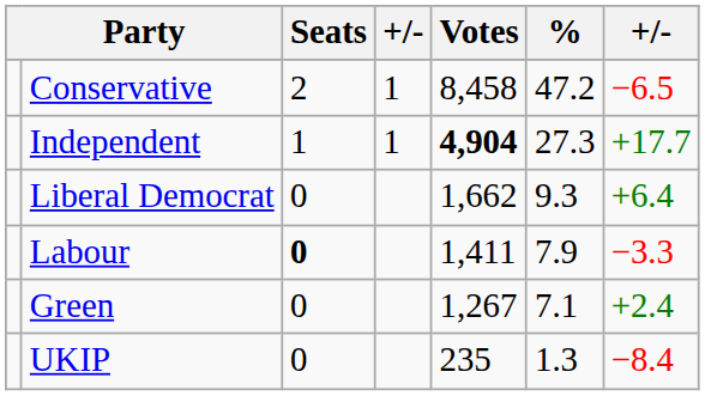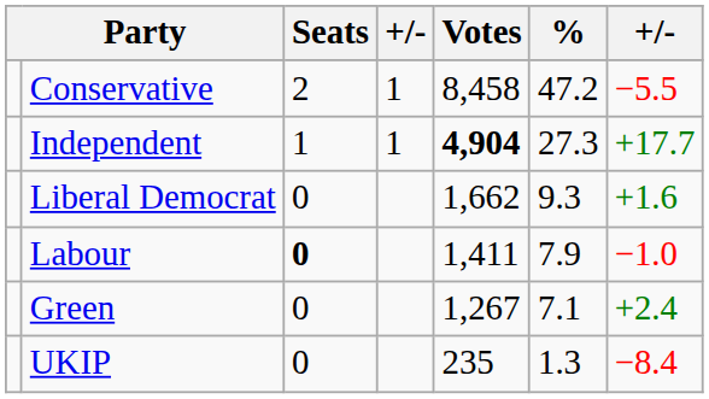Conservative | column 7: −6.5 -> −5.5
Liberal Democrat | column 7: +6.4 -> +1.6
Labour | column 7: −3.3 -> −1.0
